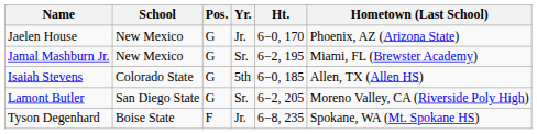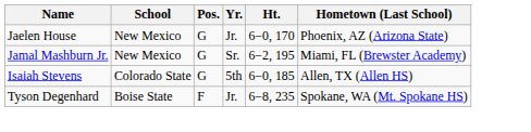- row: Lamont Butler | San Diego State | G | Sr. | 6−2, 205 | Moreno Valley, CA (Riverside Poly High)
